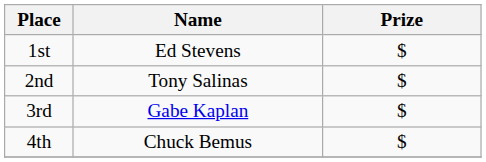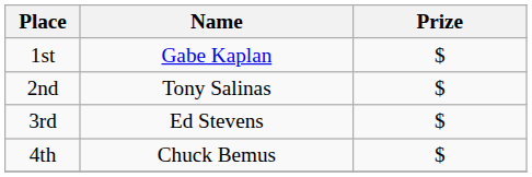1st | Name: Ed Stevens -> Gabe Kaplan
3rd | Name: Gabe Kaplan -> Ed Stevens
